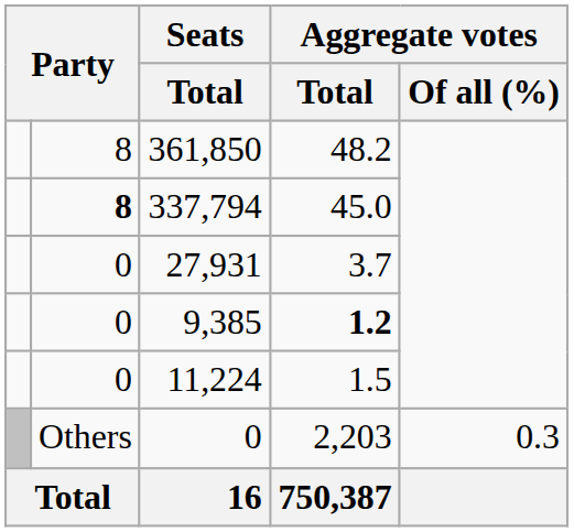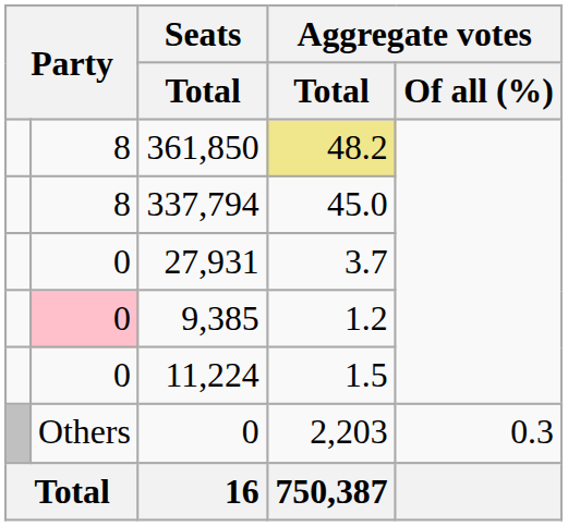361,850 | Aggregate votes / Total: no background -> khaki background
337,794 | column 2: bold -> normal
9,385 | column 2: no background -> pink background
9,385 | Aggregate votes / Total: bold -> normal
